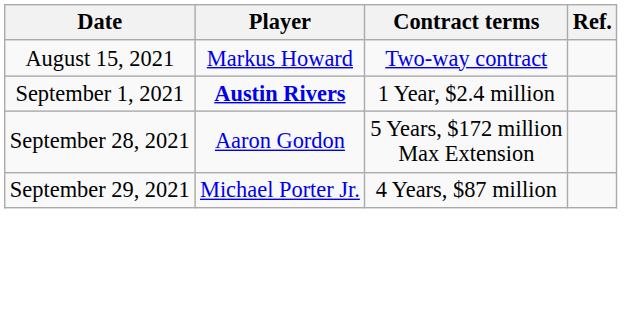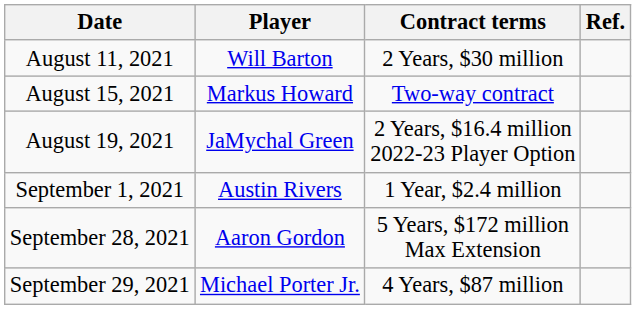+ row: August 11, 2021 | Will Barton | 2 Years, $30 million
+ row: August 19, 2021 | JaMychal Green | 2 Years, $16.4 million 2022-23 Player Option
September 1, 2021 | Player: bold -> normal
